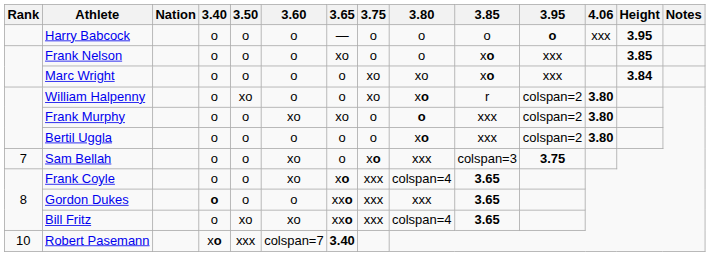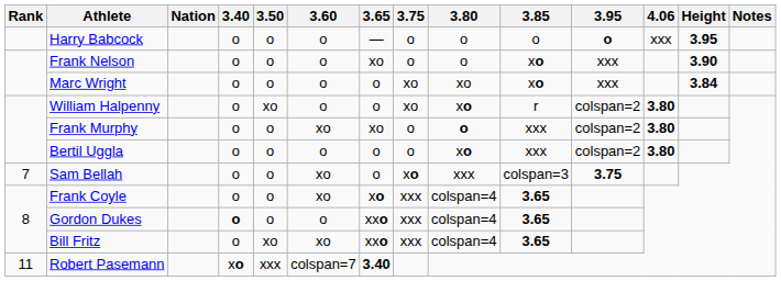Frank Nelson | Height: 3.85 -> 3.90
Gordon Dukes | 3.80: xxx -> colspan=4
Robert Pasemann | Rank: 10 -> 11
